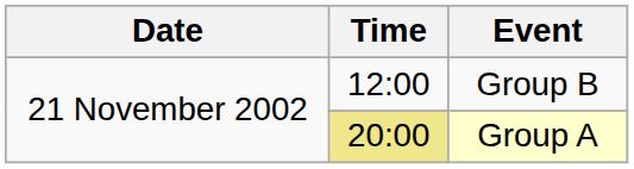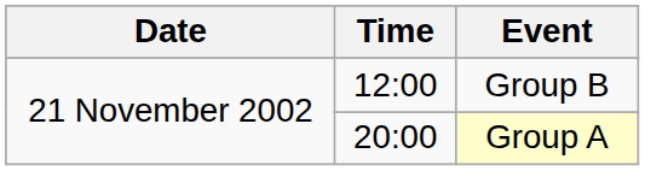Group A | Time: khaki background -> no background
